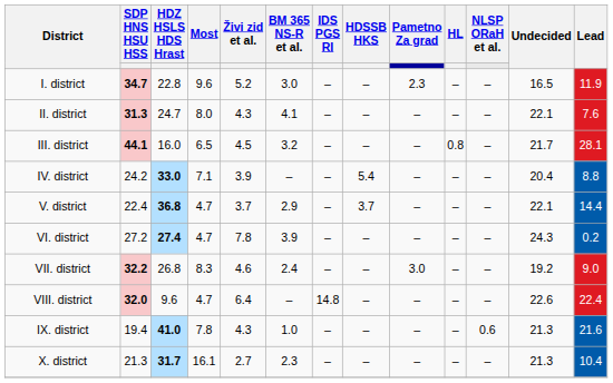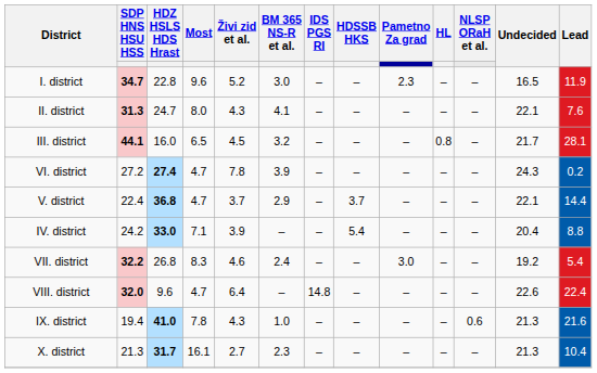rows swapped: IV. district <-> VI. district
VII. district | Lead: 9.0 -> 5.4
